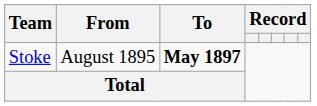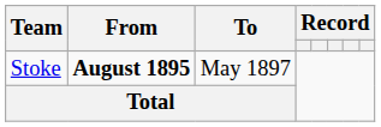Stoke | From: normal -> bold
Stoke | To: bold -> normal
